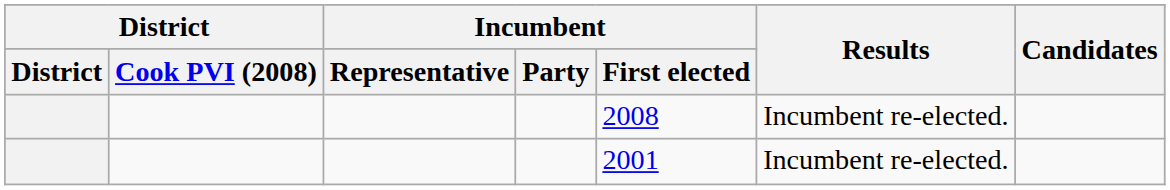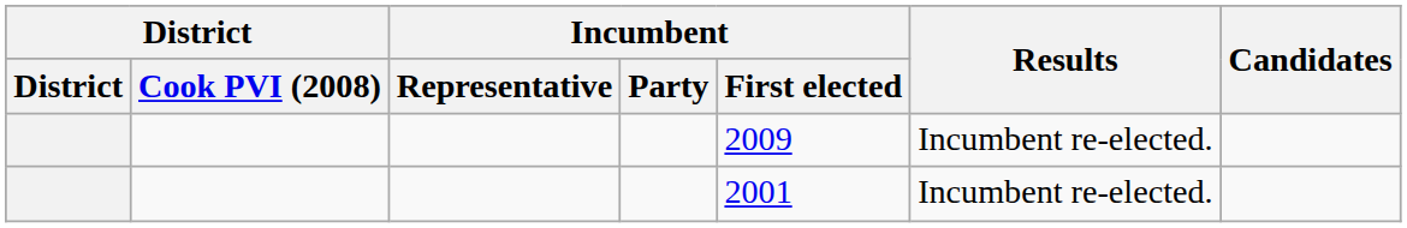row 3 | Incumbent / First elected: 2008 -> 2009
